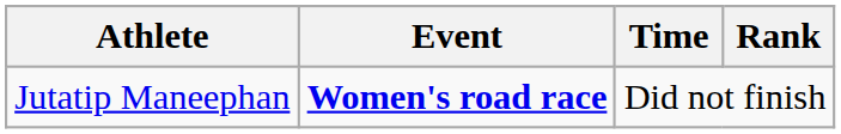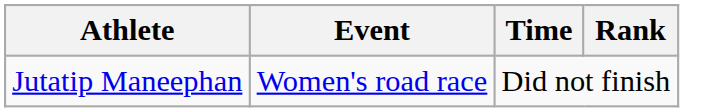Jutatip Maneephan | Event: bold -> normal
